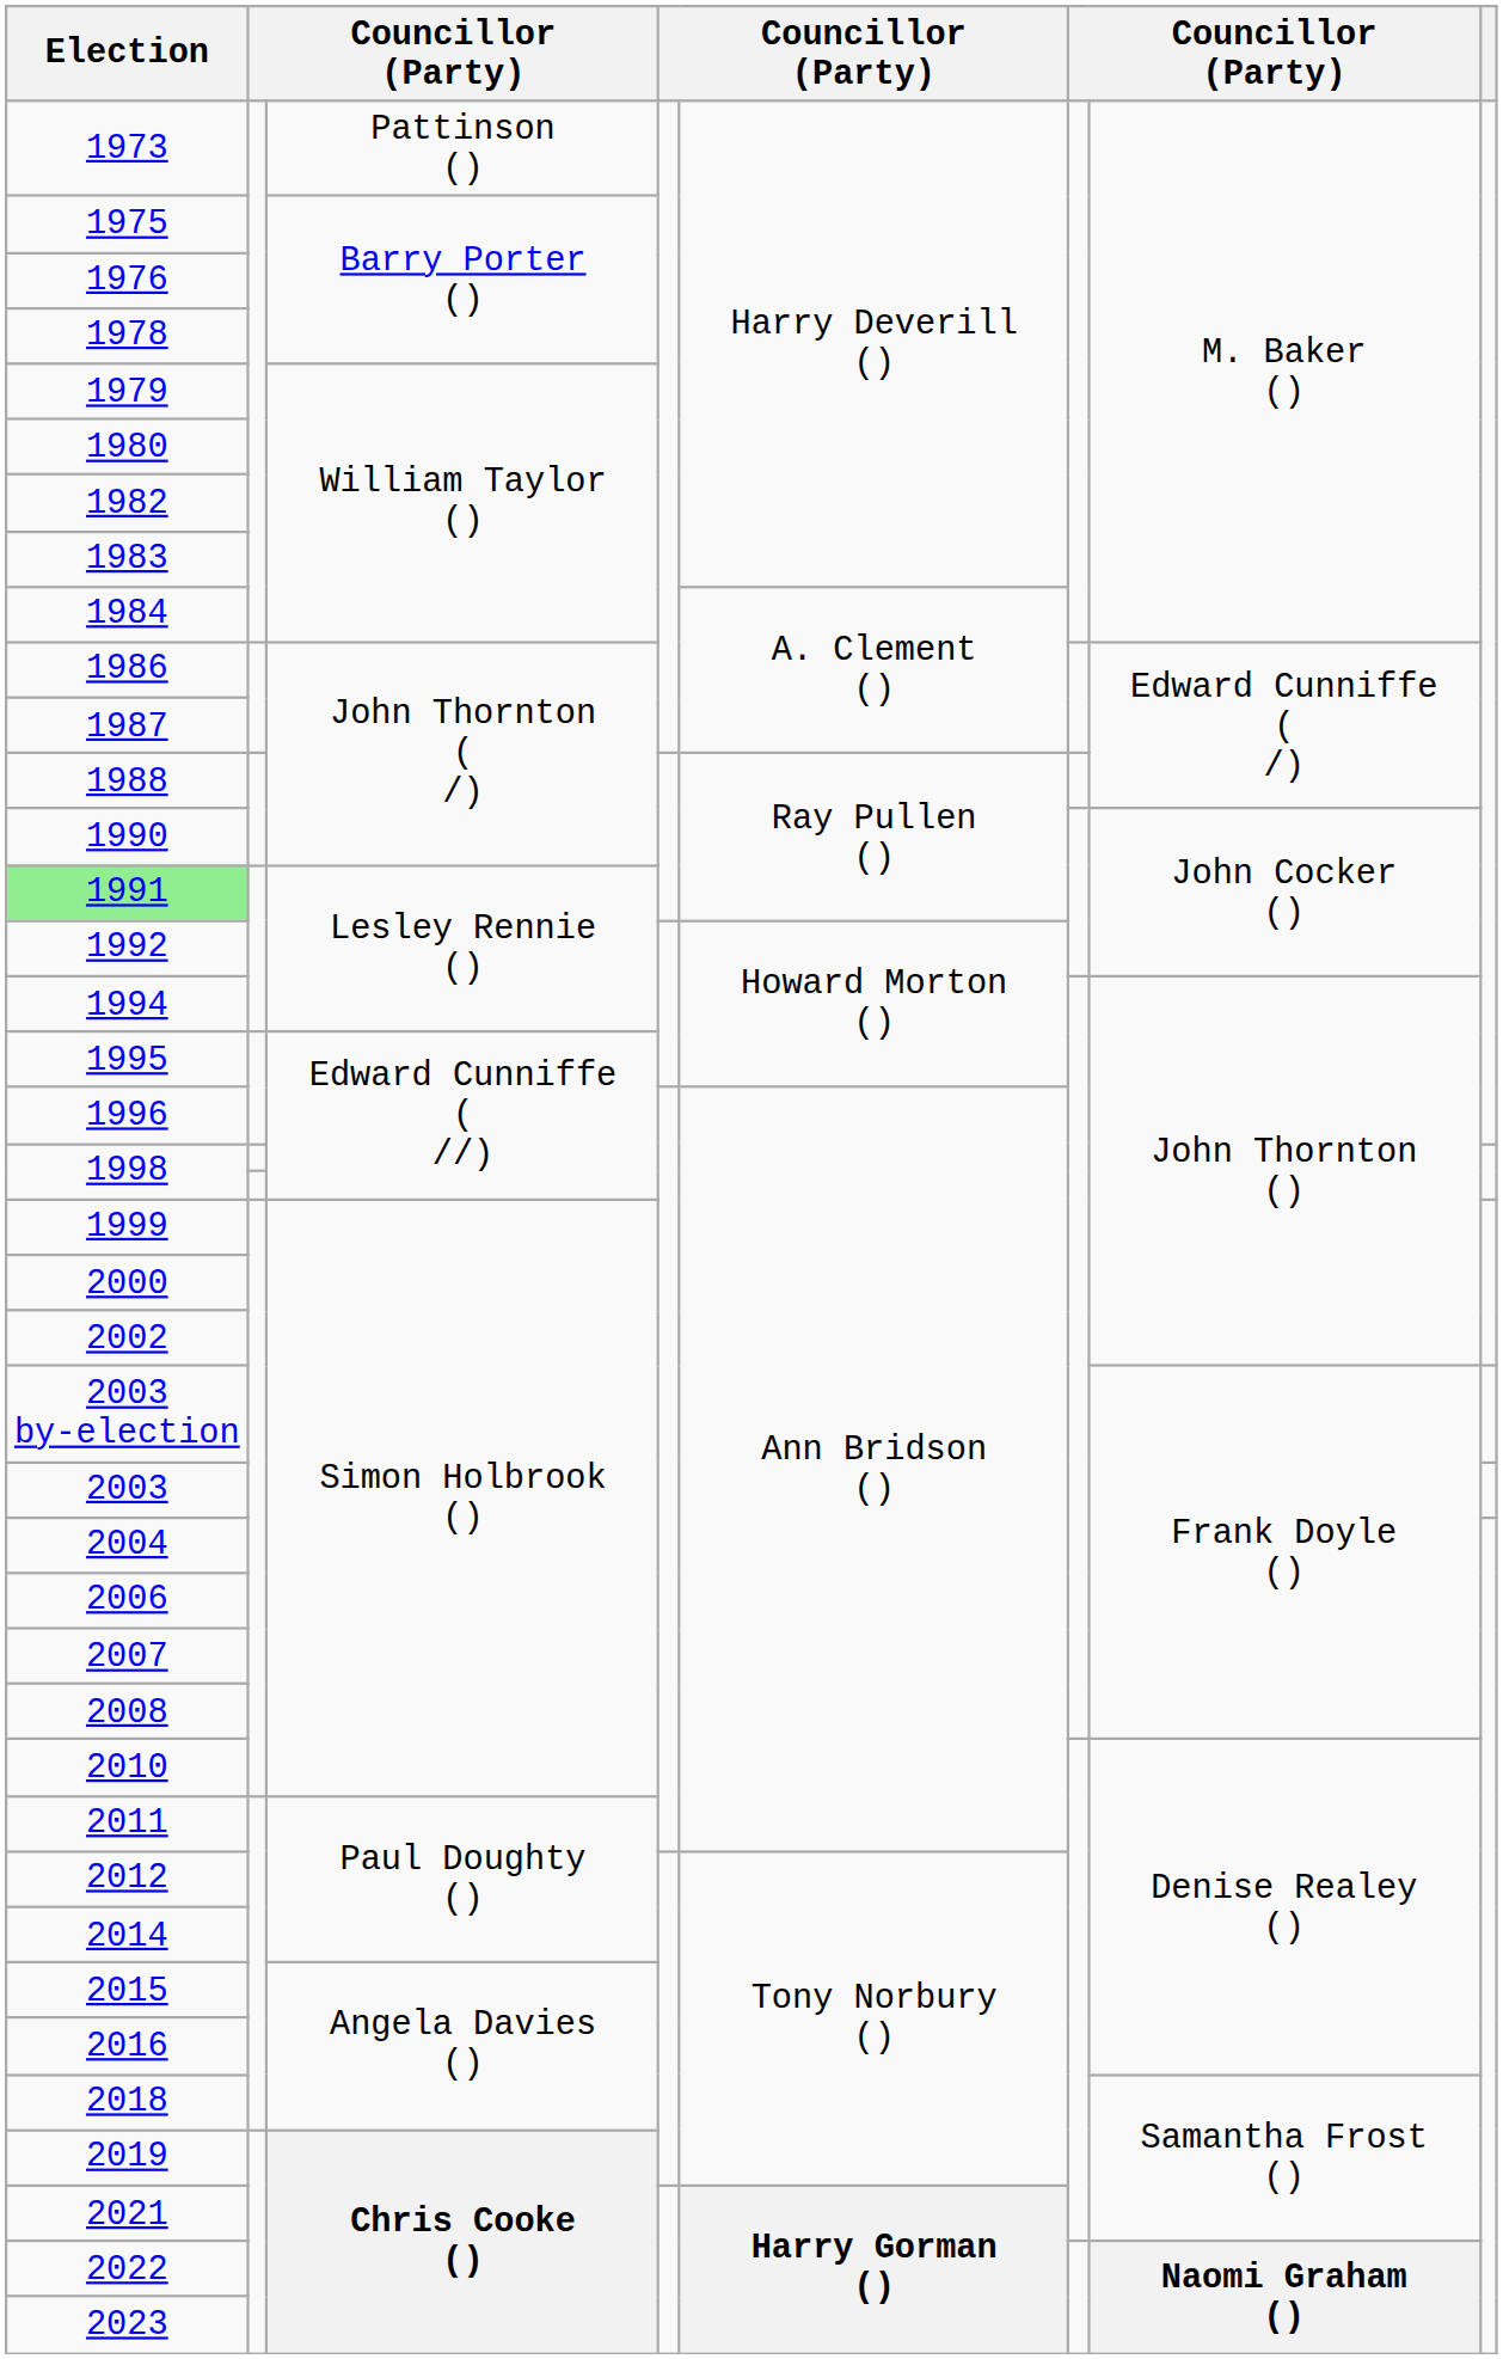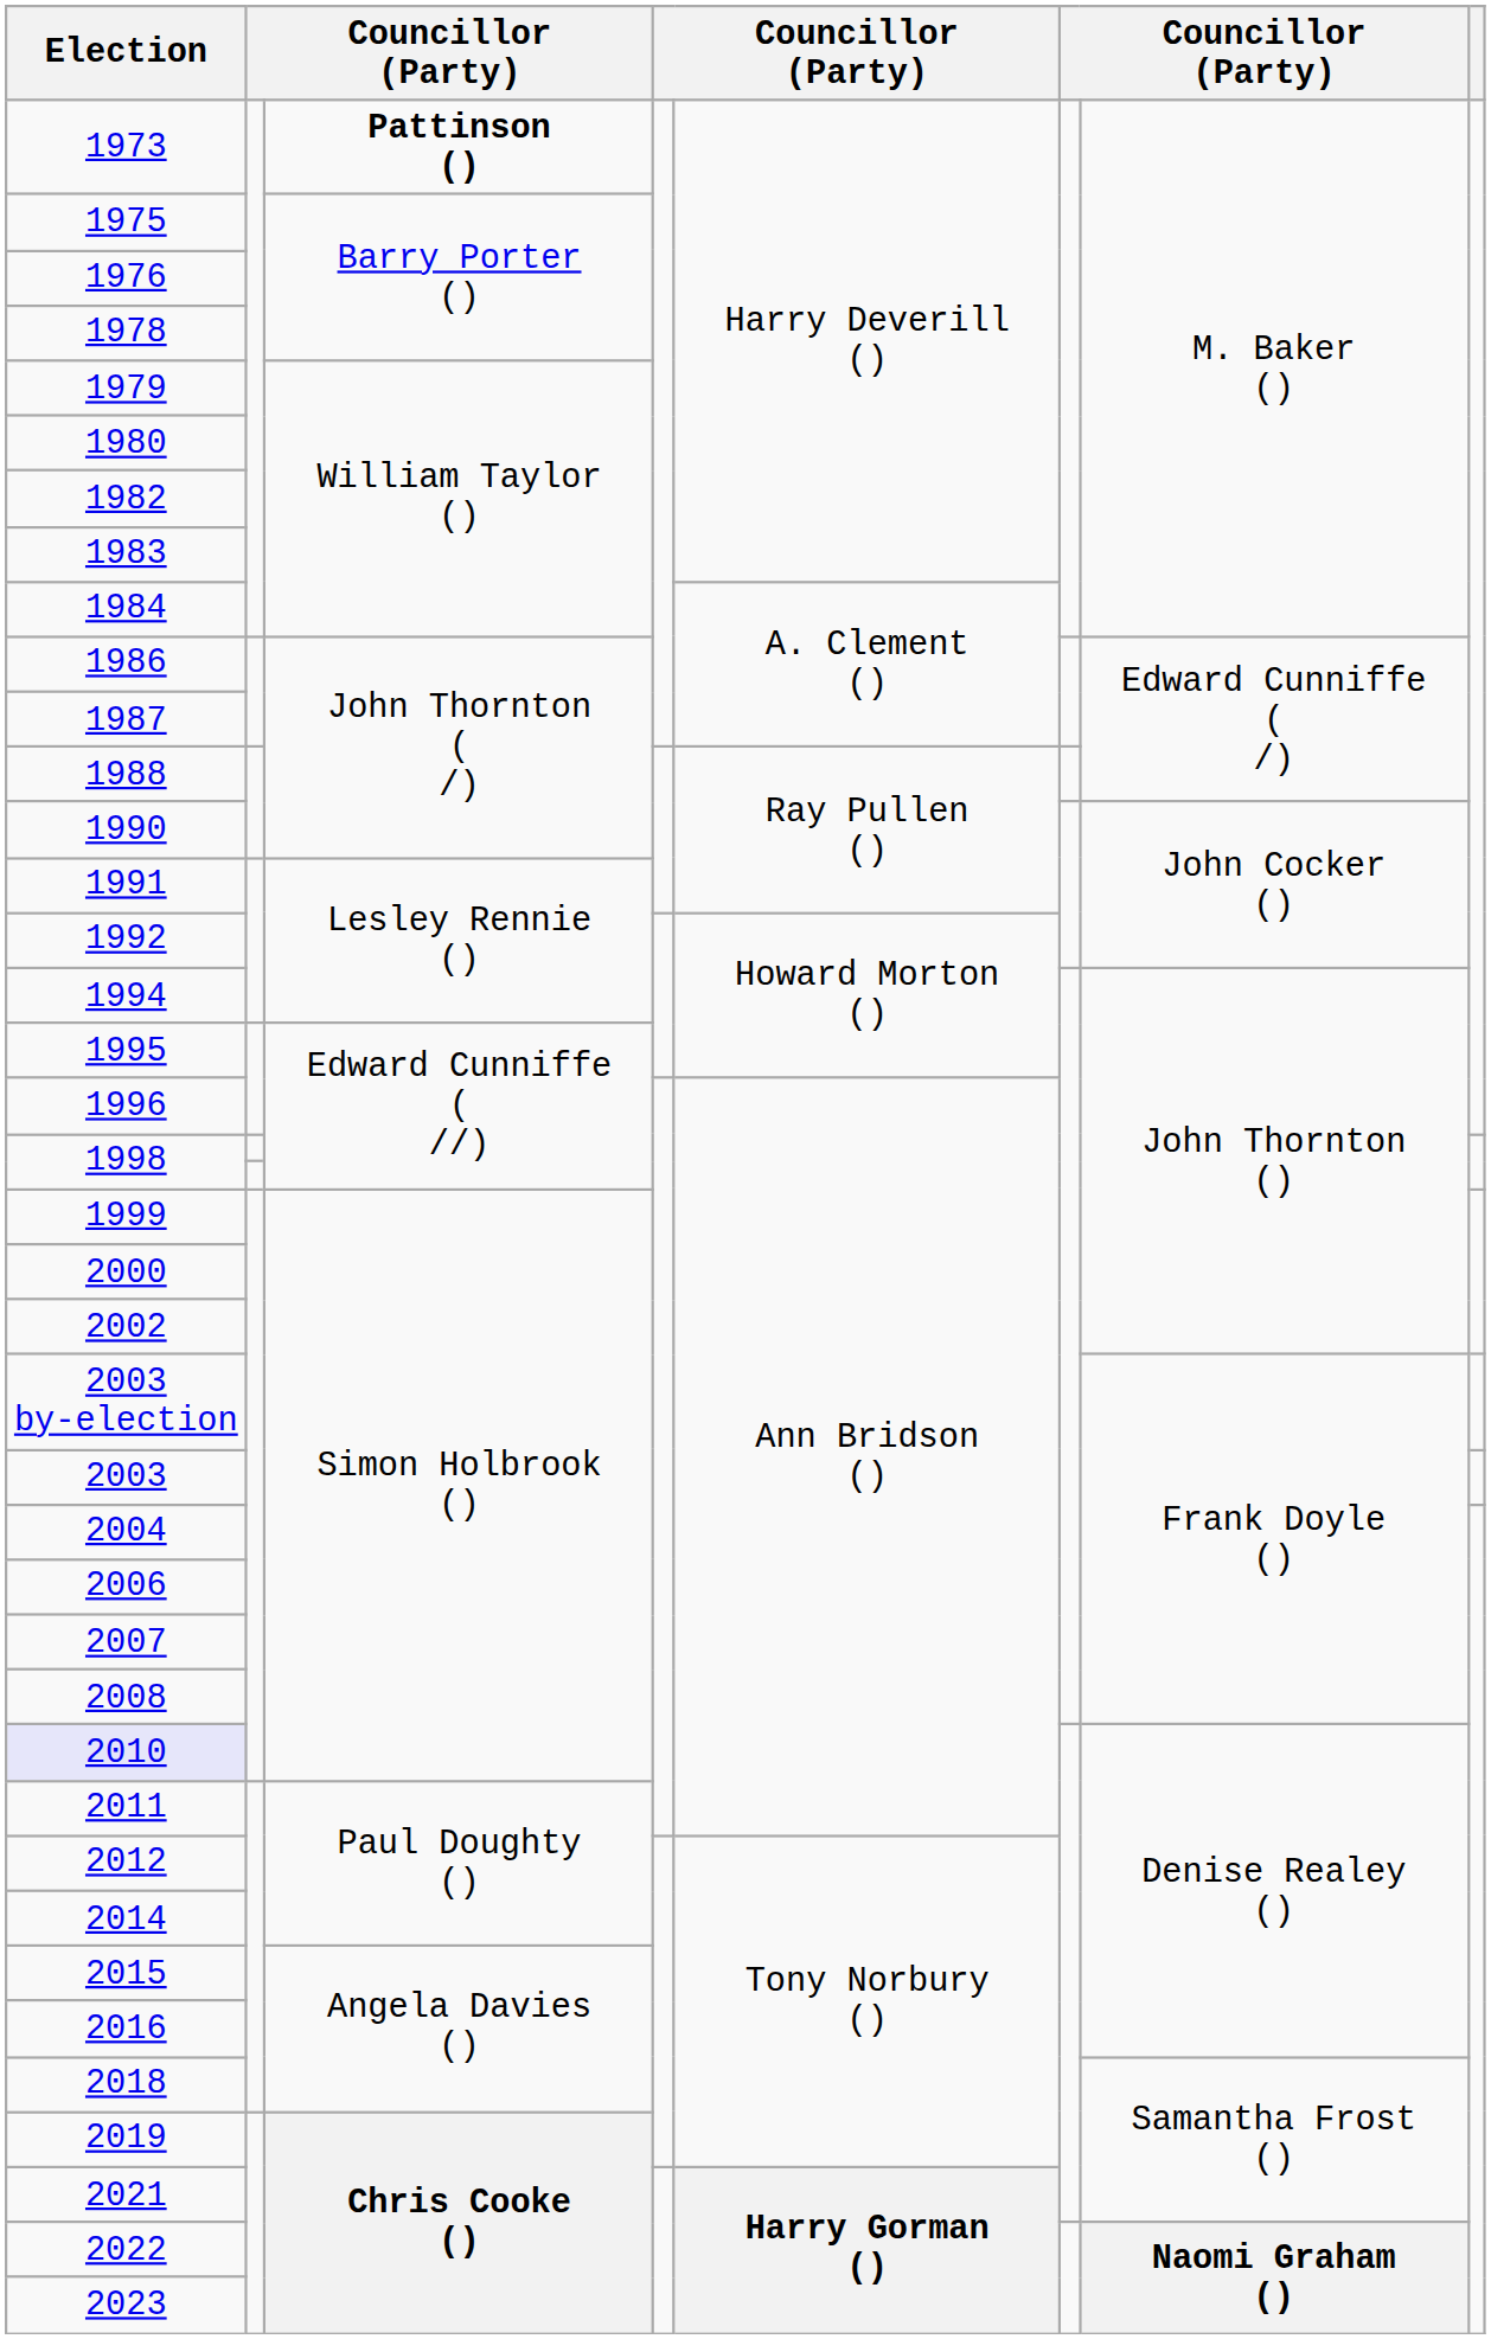1973 | column 3: normal -> bold
1991 | Election: lightgreen background -> no background
2010 | Election: no background -> lavender background
